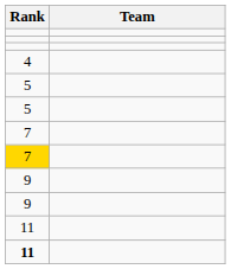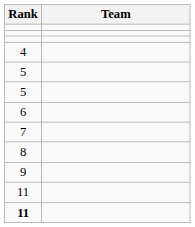row 8 | Rank: 7 -> 6
row 9 | Rank: gold background -> no background
row 10 | Rank: 9 -> 8
